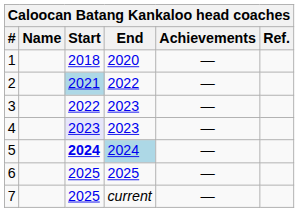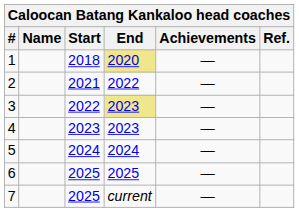1 | End: no background -> khaki background
2 | Start: lightblue background -> no background
3 | End: no background -> khaki background
4 | Start: lavender background -> no background
5 | Start: bold -> normal
5 | End: lightblue background -> no background
